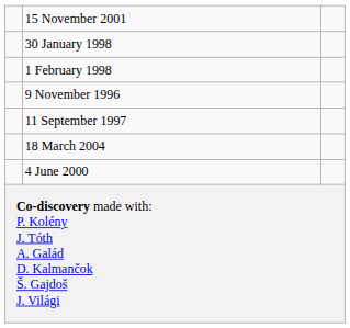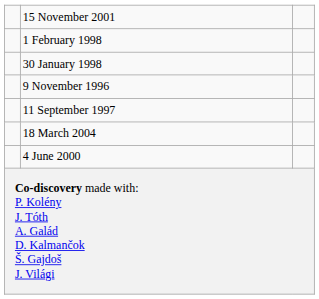rows swapped: 30 January 1998 <-> 1 February 1998
